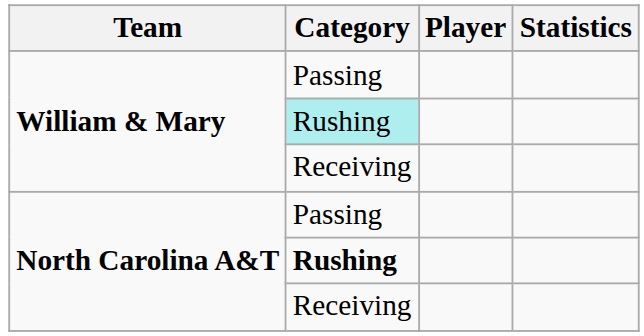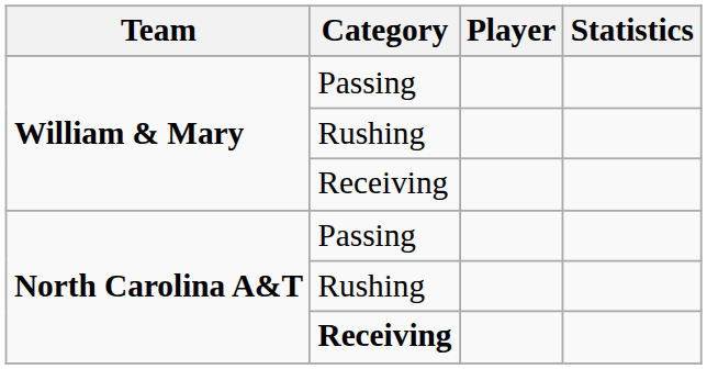William & Mary / Rushing | Category: paleturquoise background -> no background
North Carolina A&T / Rushing | Category: bold -> normal
North Carolina A&T / Receiving | Category: normal -> bold
